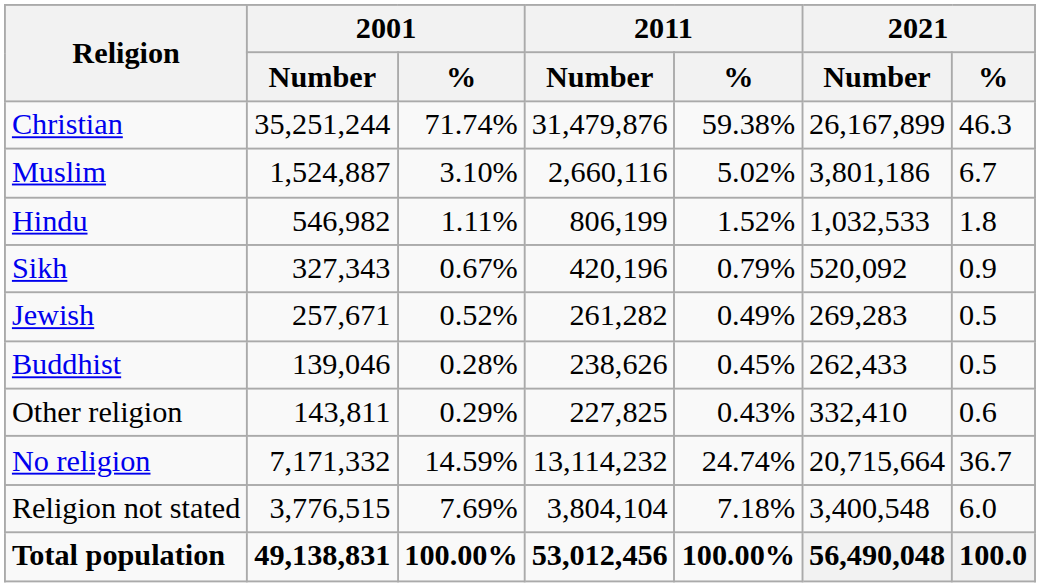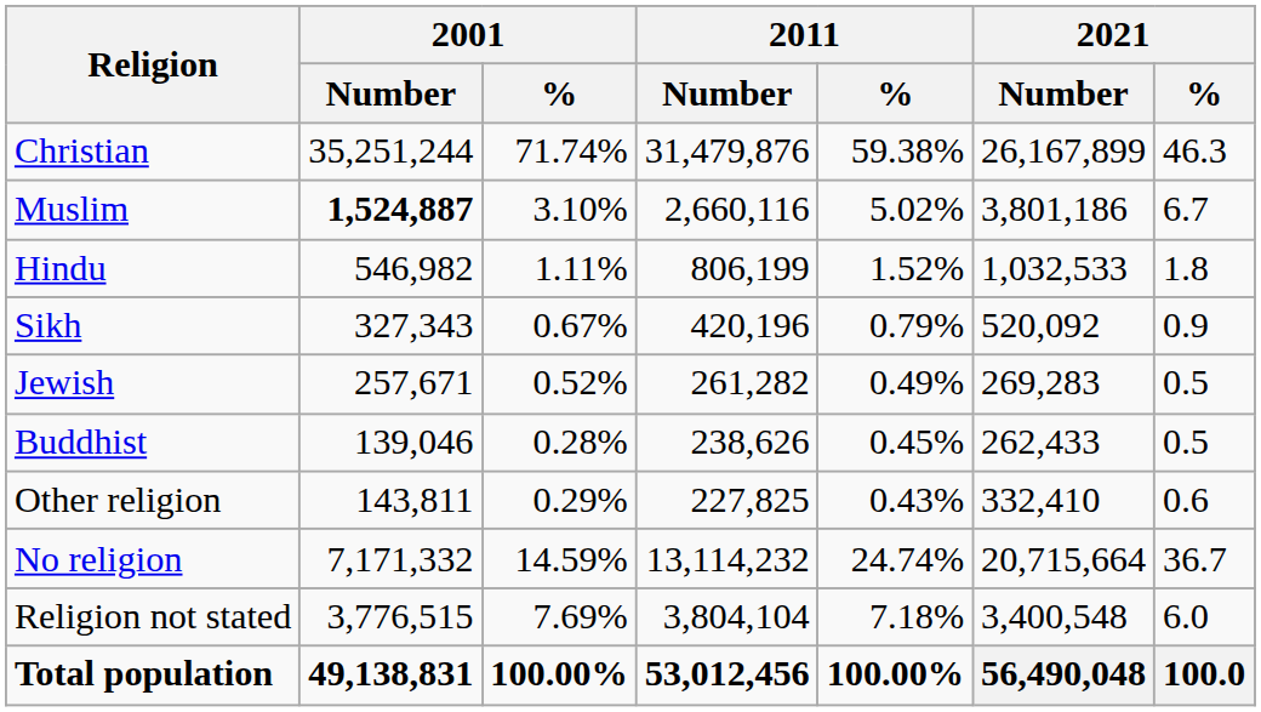Muslim | 2001 / Number: normal -> bold
